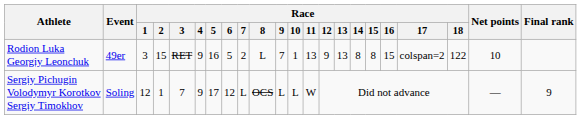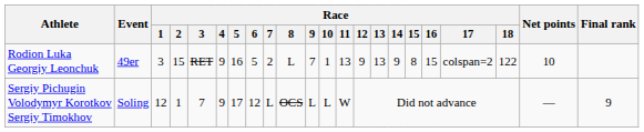Rodion Luka Georgiy Leonchuk | Race / 14: 8 -> 9
